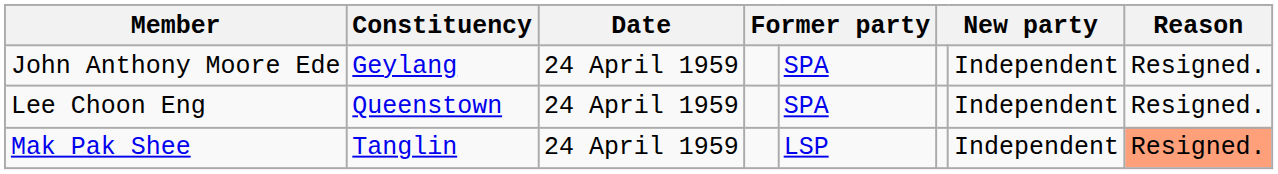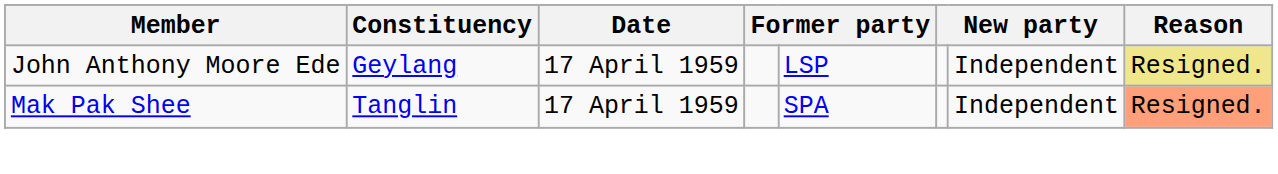John Anthony Moore Ede | Date: 24 April 1959 -> 17 April 1959
John Anthony Moore Ede | column 5: SPA -> LSP
John Anthony Moore Ede | Reason: no background -> khaki background
- row: Lee Choon Eng | Queenstown | 24 April 1959 | SPA | Independent | Resigned.
Mak Pak Shee | Date: 24 April 1959 -> 17 April 1959
Mak Pak Shee | column 5: LSP -> SPA
